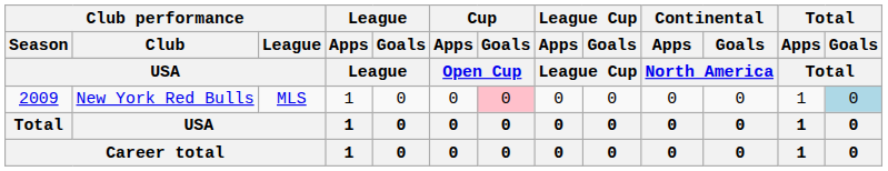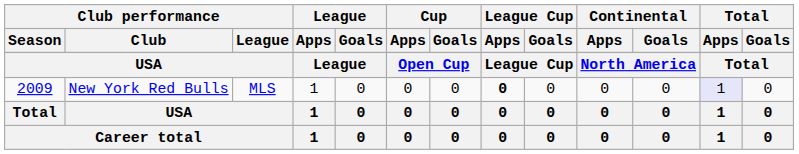New York Red Bulls | Cup / Goals: pink background -> no background
New York Red Bulls | League Cup / Apps: normal -> bold
New York Red Bulls | Total / Apps: no background -> lavender background
New York Red Bulls | Total / Goals: lightblue background -> no background
